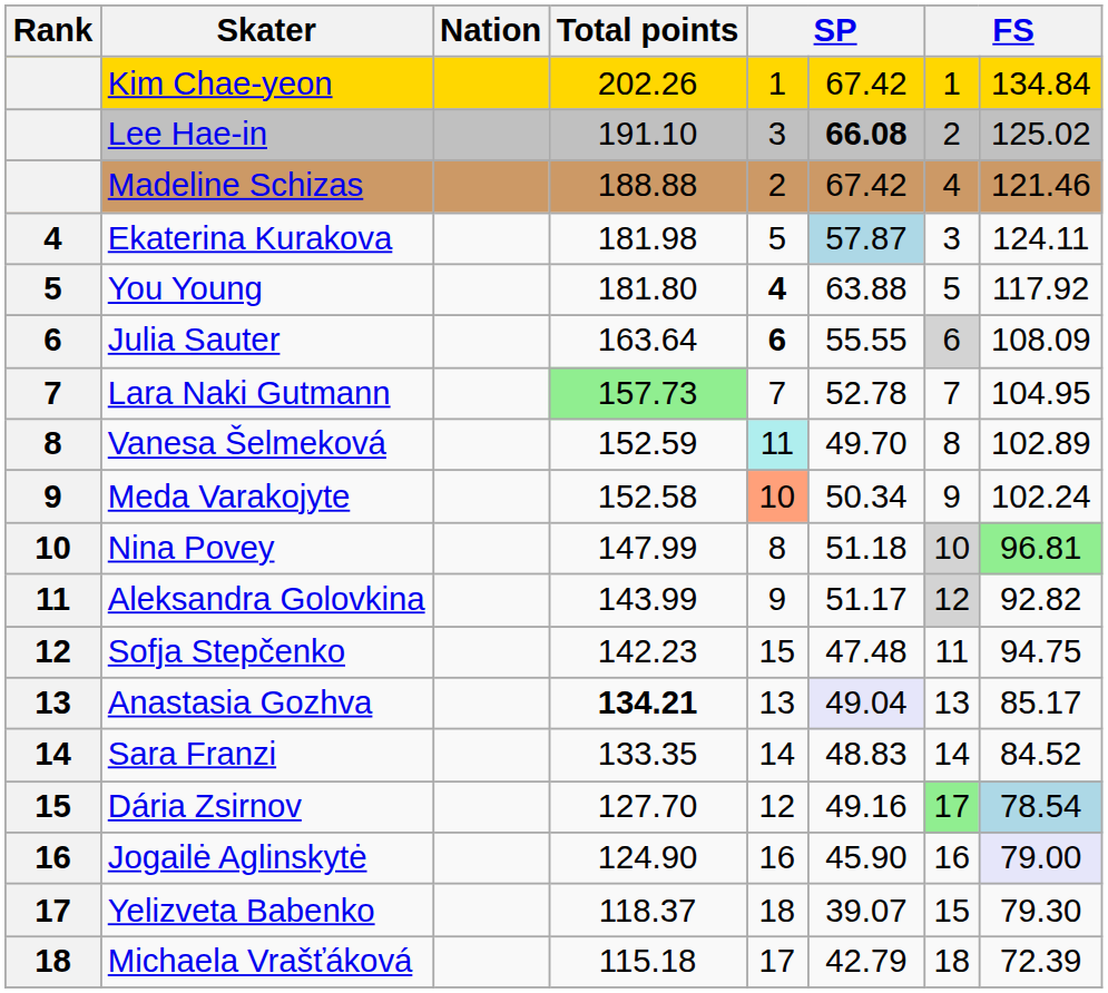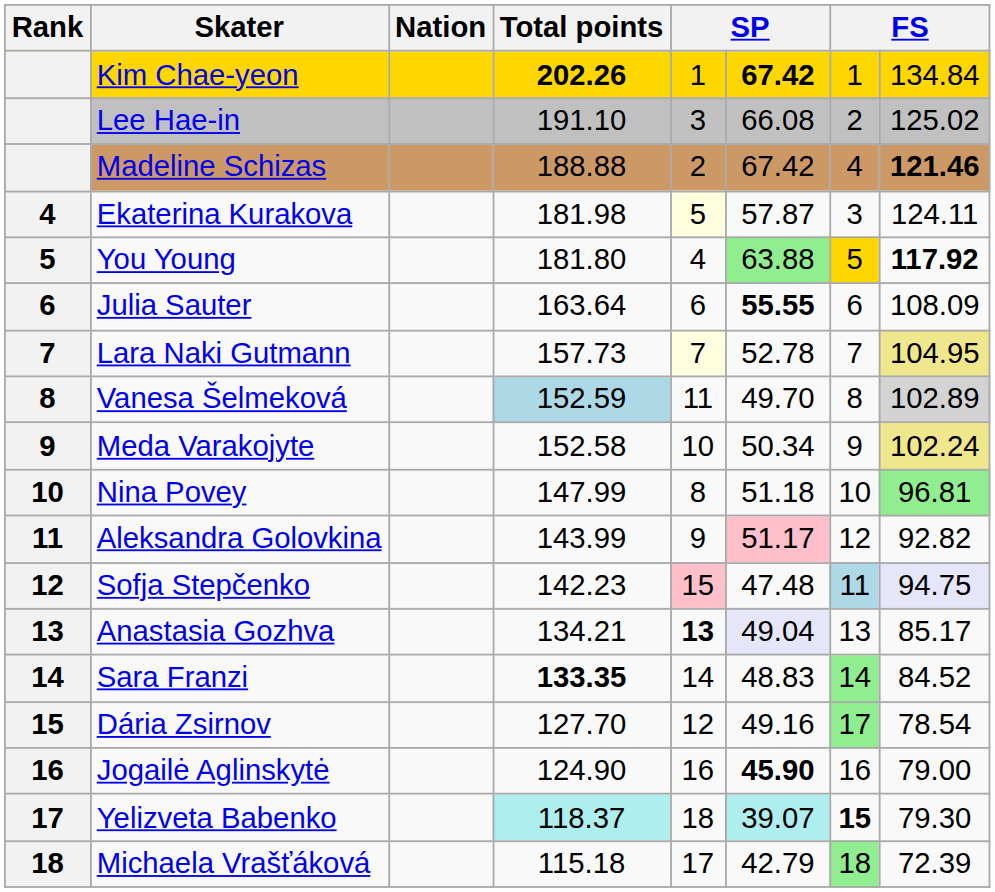Kim Chae-yeon | Total points: normal -> bold
Kim Chae-yeon | column 6: normal -> bold
Lee Hae-in | column 6: bold -> normal
Madeline Schizas | column 8: normal -> bold
Ekaterina Kurakova | column 5: no background -> lightyellow background
Ekaterina Kurakova | column 6: lightblue background -> no background
You Young | column 5: bold -> normal
You Young | column 6: no background -> lightgreen background
You Young | column 7: no background -> gold background
You Young | column 8: normal -> bold
Julia Sauter | column 5: bold -> normal
Julia Sauter | column 6: normal -> bold
Julia Sauter | column 7: lightgrey background -> no background
Lara Naki Gutmann | Total points: lightgreen background -> no background
Lara Naki Gutmann | column 5: no background -> lightyellow background
Lara Naki Gutmann | column 8: no background -> khaki background
Vanesa Šelmeková | Total points: no background -> lightblue background
Vanesa Šelmeková | column 5: paleturquoise background -> no background
Vanesa Šelmeková | column 8: no background -> lightgrey background
Meda Varakojyte | column 5: lightsalmon background -> no background
Meda Varakojyte | column 8: no background -> khaki background
Nina Povey | column 7: lightgrey background -> no background
Aleksandra Golovkina | column 6: no background -> pink background
Aleksandra Golovkina | column 7: lightgrey background -> no background
Sofja Stepčenko | column 5: no background -> pink background
Sofja Stepčenko | column 7: no background -> lightblue background
Sofja Stepčenko | column 8: no background -> lavender background
Anastasia Gozhva | Total points: bold -> normal
Anastasia Gozhva | column 5: normal -> bold
Sara Franzi | Total points: normal -> bold
Sara Franzi | column 7: no background -> lightgreen background
Dária Zsirnov | column 8: lightblue background -> no background
Jogailė Aglinskytė | column 6: normal -> bold
Jogailė Aglinskytė | column 8: lavender background -> no background
Yelizveta Babenko | Total points: no background -> paleturquoise background
Yelizveta Babenko | column 6: no background -> paleturquoise background
Yelizveta Babenko | column 7: normal -> bold
Michaela Vrašťáková | column 7: no background -> lightgreen background
